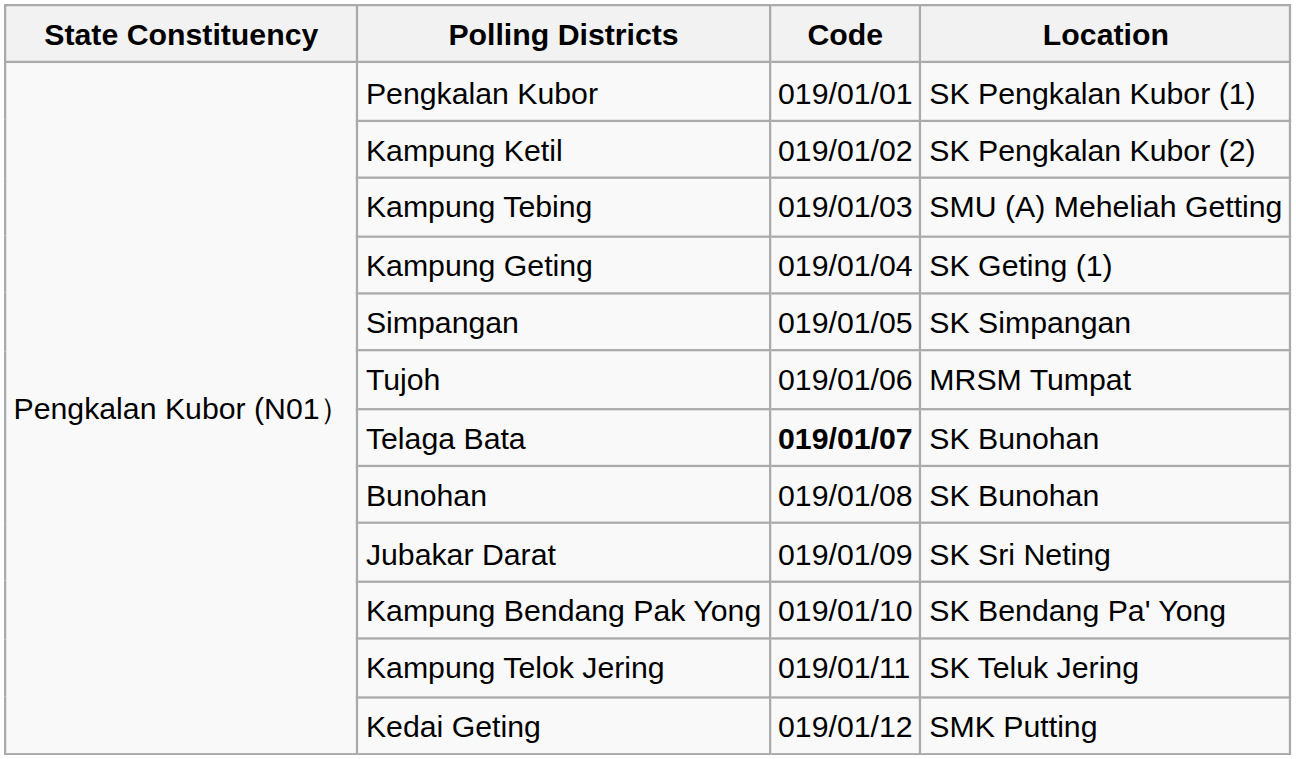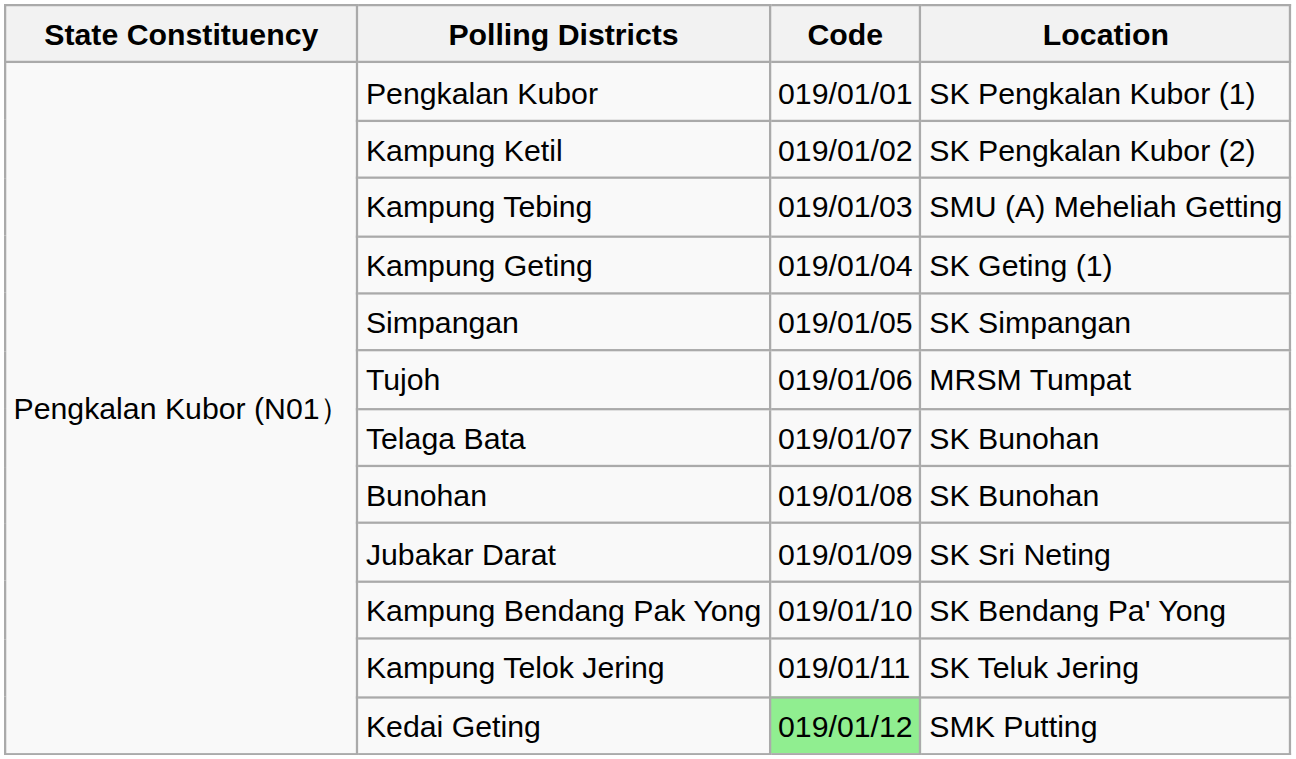Telaga Bata | Code: bold -> normal
Kedai Geting | Code: no background -> lightgreen background
